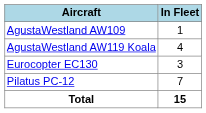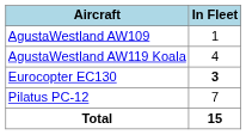Eurocopter EC130 | In Fleet: normal -> bold
